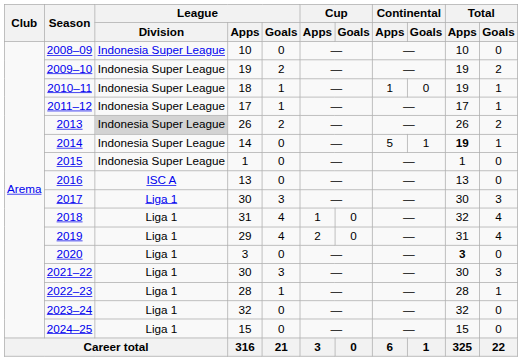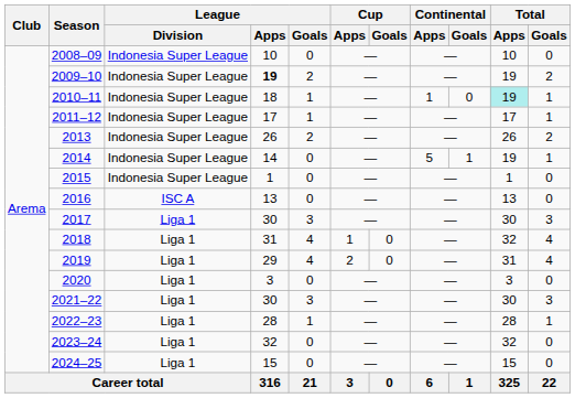2009–10 | League / Apps: normal -> bold
2010–11 | Total / Apps: no background -> paleturquoise background
2013 | League / Division: lightgrey background -> no background
2014 | Total / Apps: bold -> normal
2020 | Total / Apps: bold -> normal
